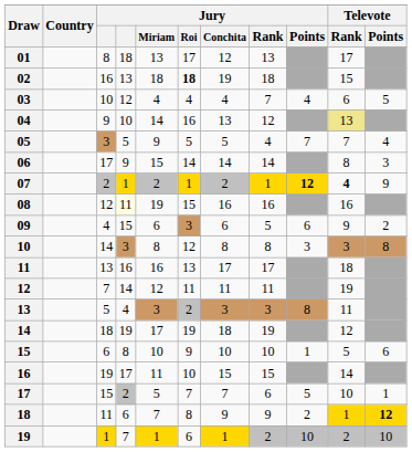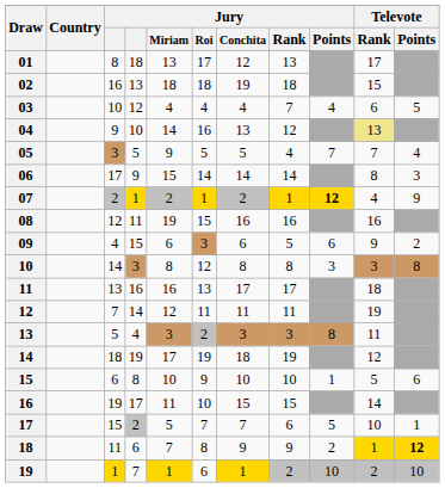02 | Jury / Roi: bold -> normal
07 | Televote / Rank: bold -> normal
08 | column 4: lightyellow background -> no background
